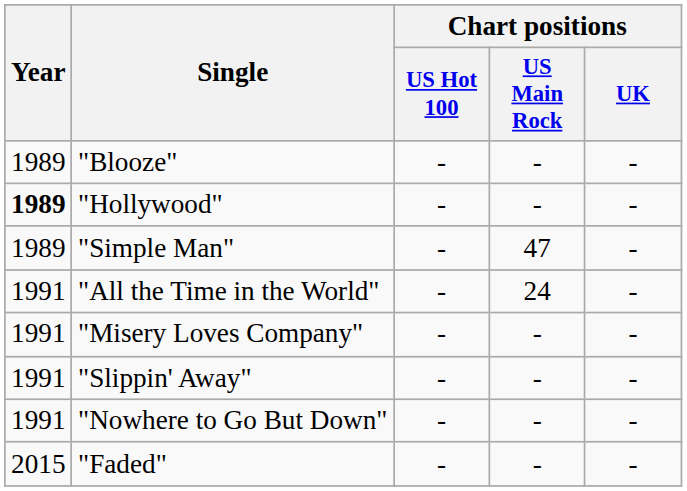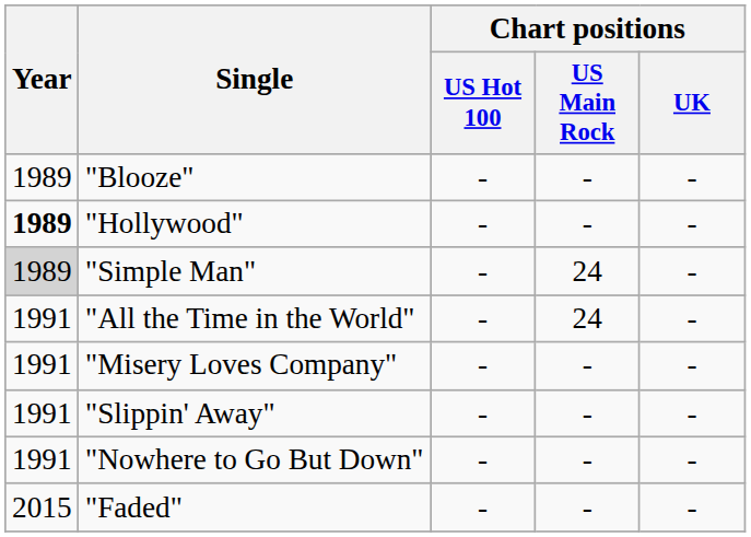"Simple Man" | Year: no background -> lightgrey background
"Simple Man" | Chart positions / US Main Rock: 47 -> 24
